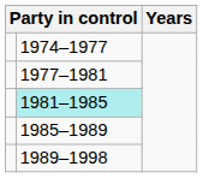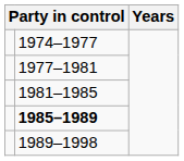1981–1985 | column 2: paleturquoise background -> no background
1985–1989 | column 2: normal -> bold
